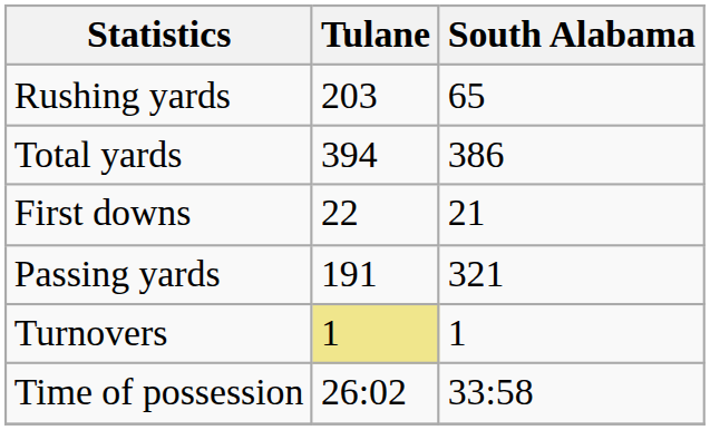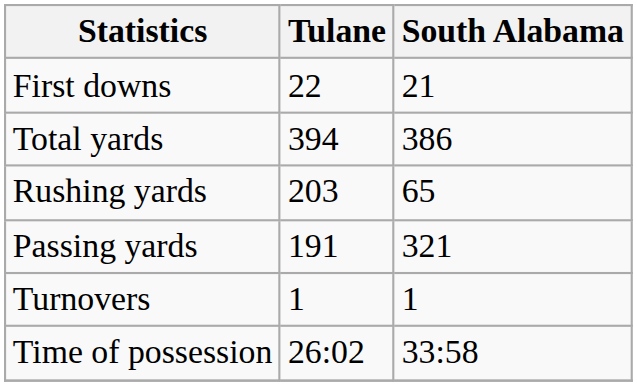rows swapped: First downs <-> Rushing yards
Turnovers | Tulane: khaki background -> no background
